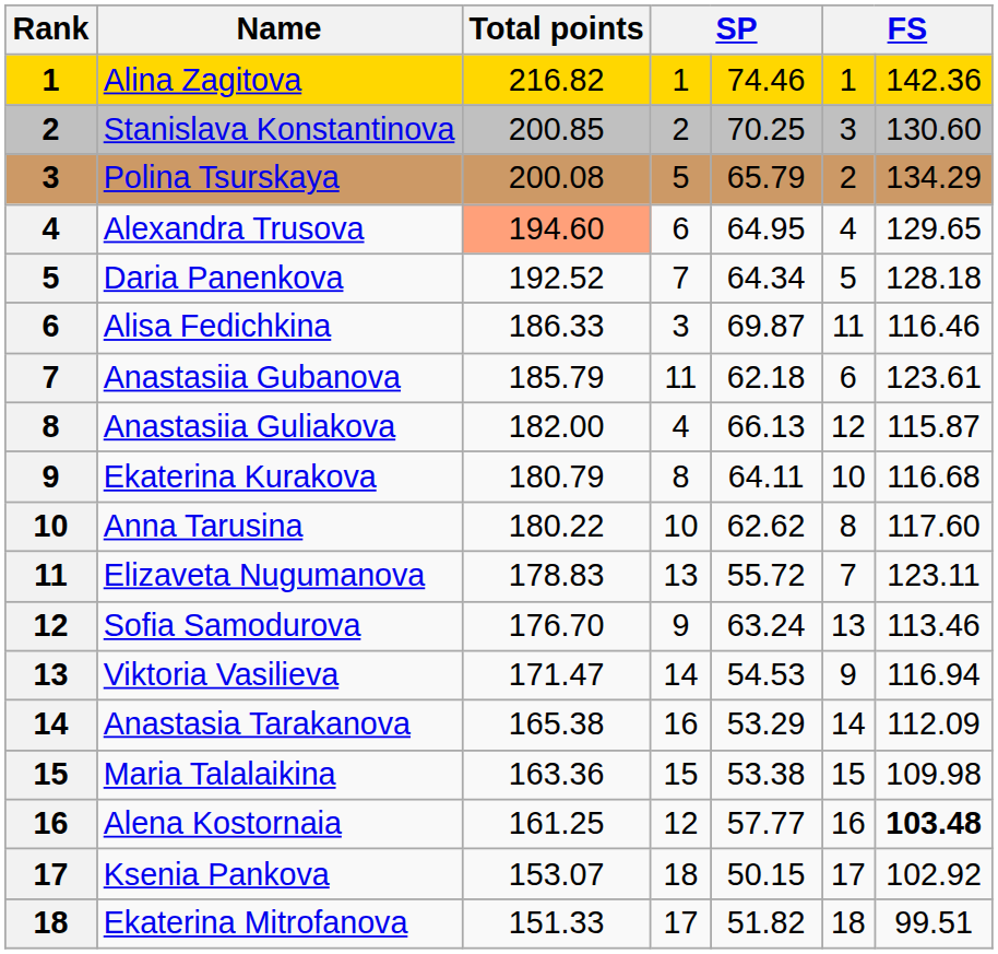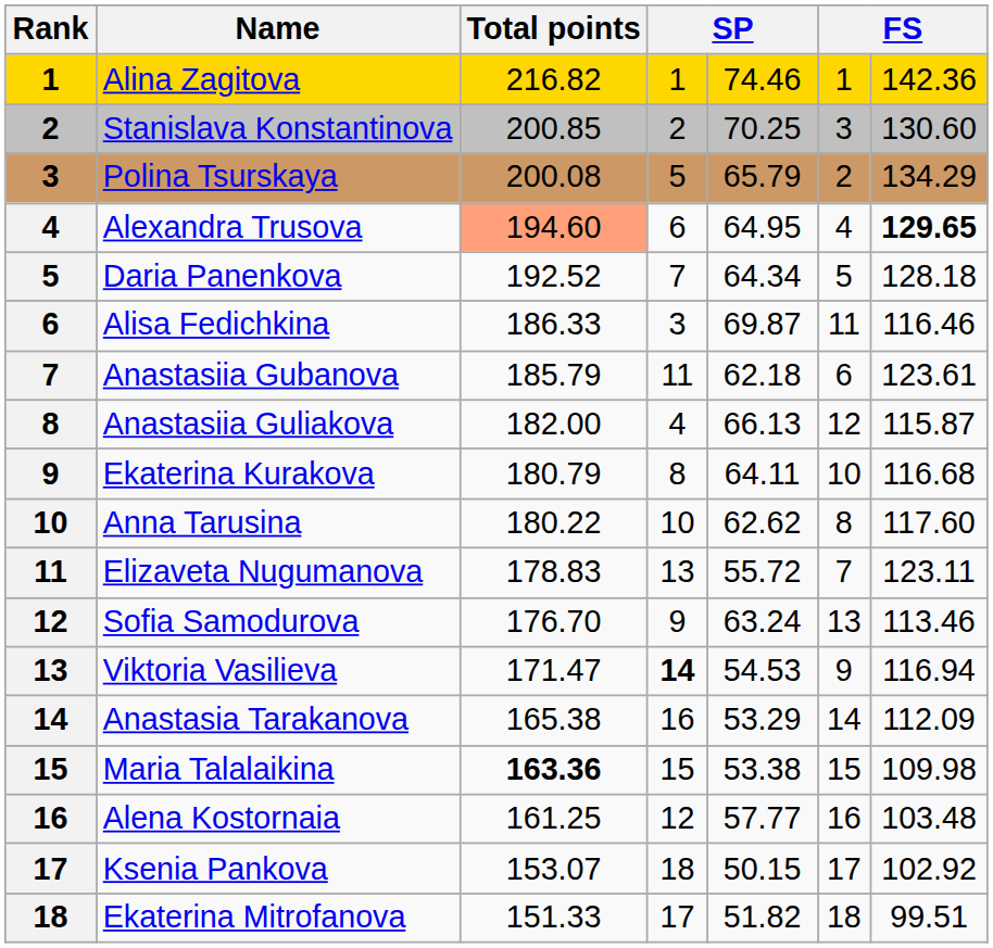Alexandra Trusova | column 7: normal -> bold
Viktoria Vasilieva | column 4: normal -> bold
Maria Talalaikina | Total points: normal -> bold
Alena Kostornaia | column 7: bold -> normal
